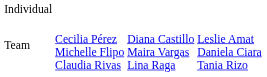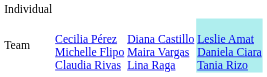Team | column 4: no background -> paleturquoise background
